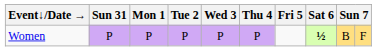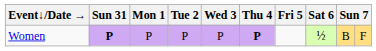Women | Sun 31: normal -> bold
Women | Thu 4: normal -> bold
Women | Sat 6: bold -> normal
